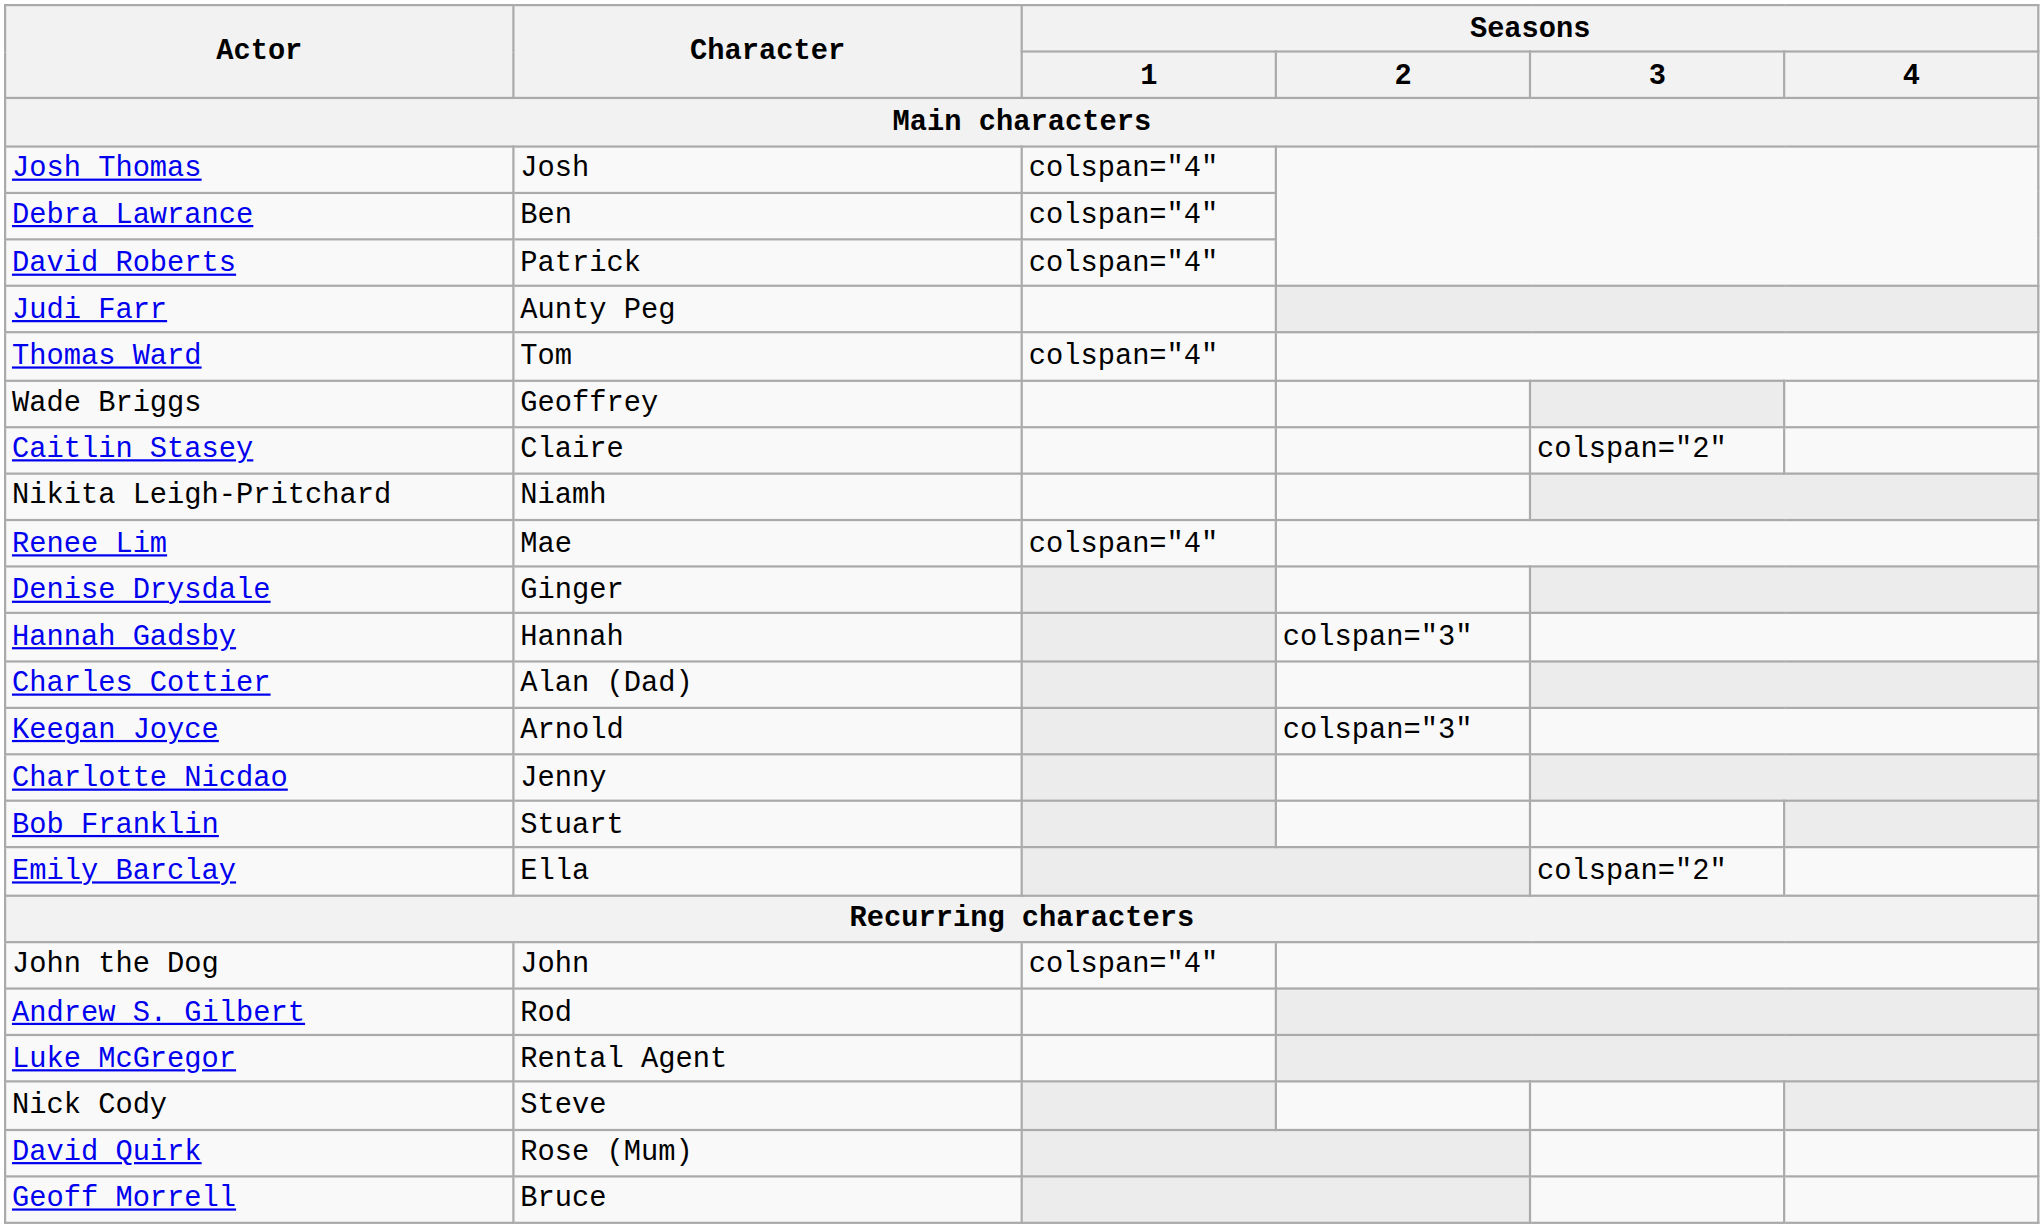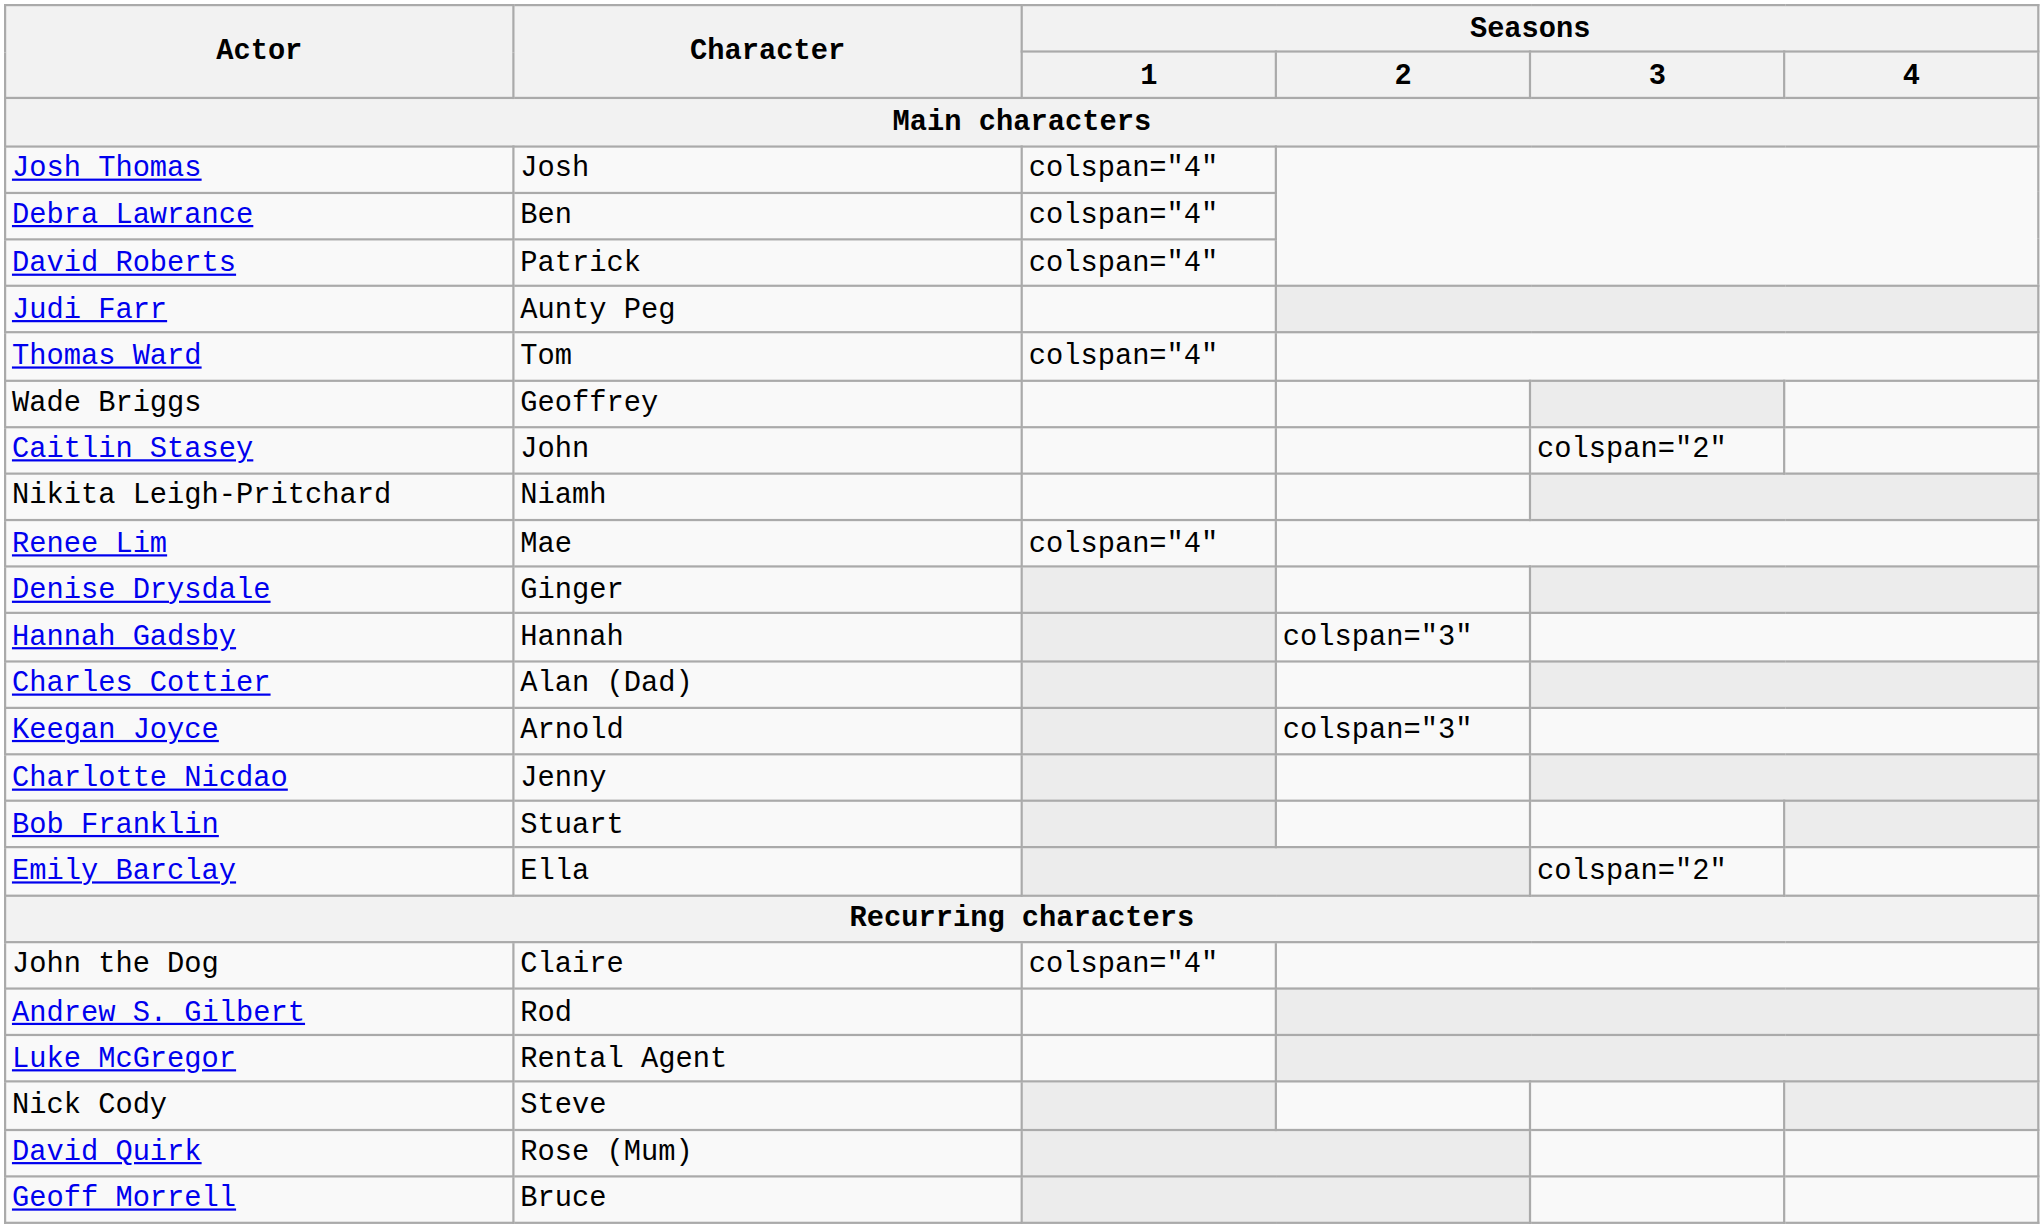Caitlin Stasey | Character: Claire -> John
John the Dog | Character: John -> Claire
